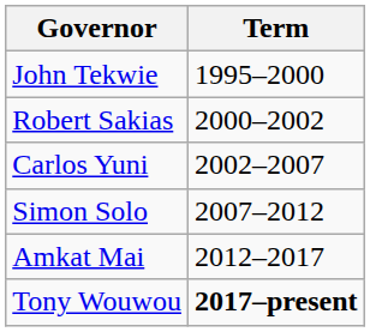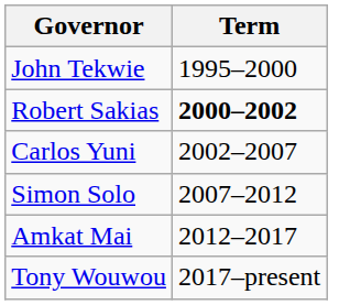Robert Sakias | Term: normal -> bold
Tony Wouwou | Term: bold -> normal
